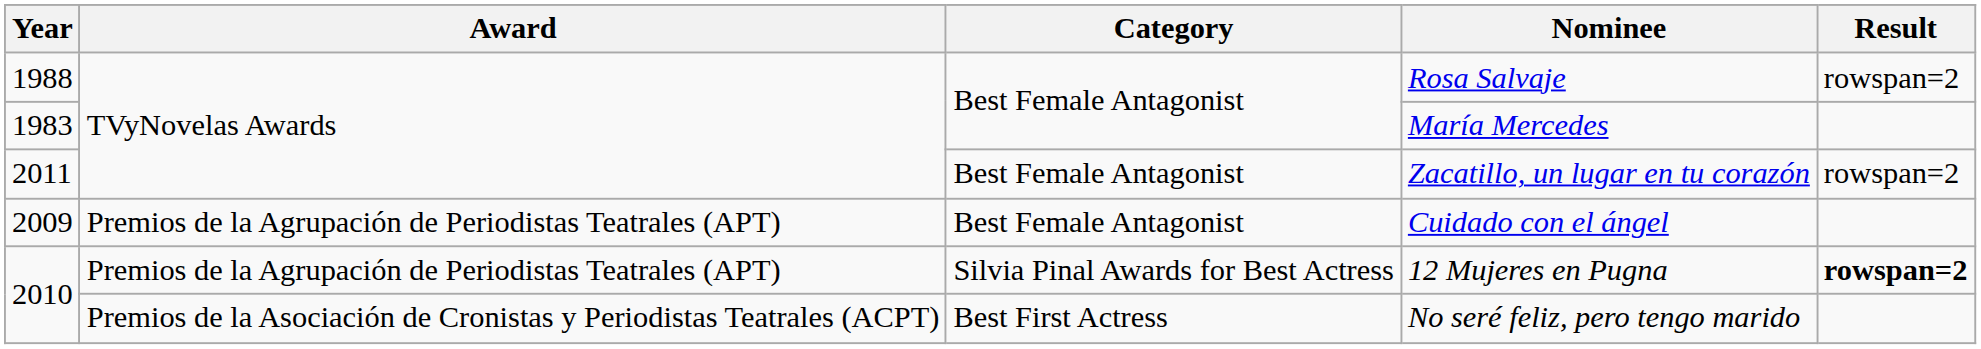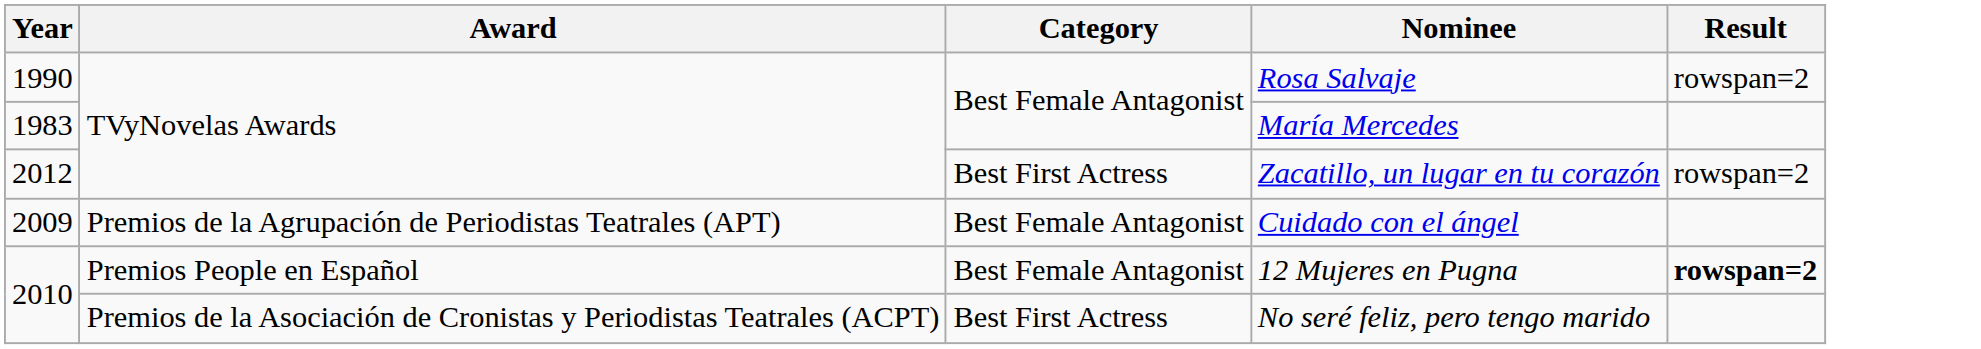Rosa Salvaje | Year: 1988 -> 1990
Zacatillo, un lugar en tu corazón | Year: 2011 -> 2012
Zacatillo, un lugar en tu corazón | Category: Best Female Antagonist -> Best First Actress
12 Mujeres en Pugna | Award: Premios de la Agrupación de Periodistas Teatrales (APT) -> Premios People en Español
12 Mujeres en Pugna | Category: Silvia Pinal Awards for Best Actress -> Best Female Antagonist
